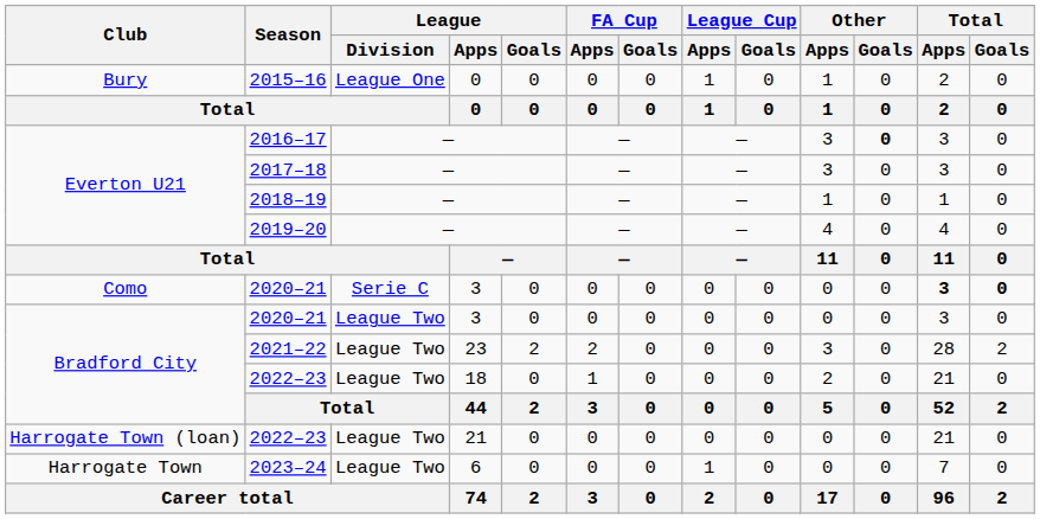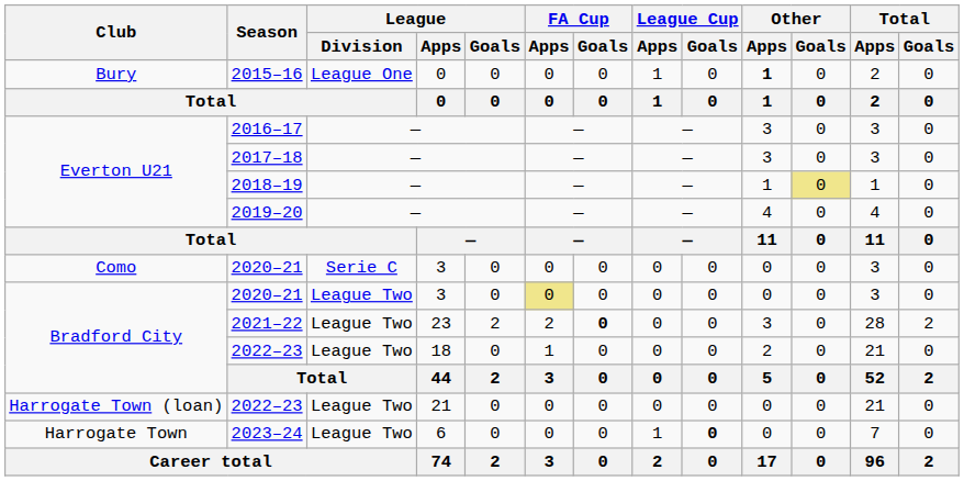2015–16 | Other / Apps: normal -> bold
2016–17 | Other / Goals: bold -> normal
2018–19 | Other / Goals: no background -> khaki background
Como / 2020–21 | Total / Apps: bold -> normal
Como / 2020–21 | Total / Goals: bold -> normal
Bradford City / 2020–21 | FA Cup / Apps: no background -> khaki background
2021–22 | FA Cup / Goals: normal -> bold
2023–24 | League Cup / Goals: normal -> bold
